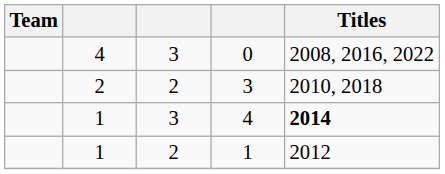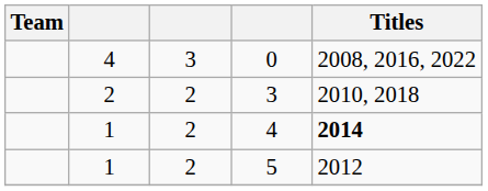row 4 | column 3: 3 -> 2
row 5 | column 4: 1 -> 5
